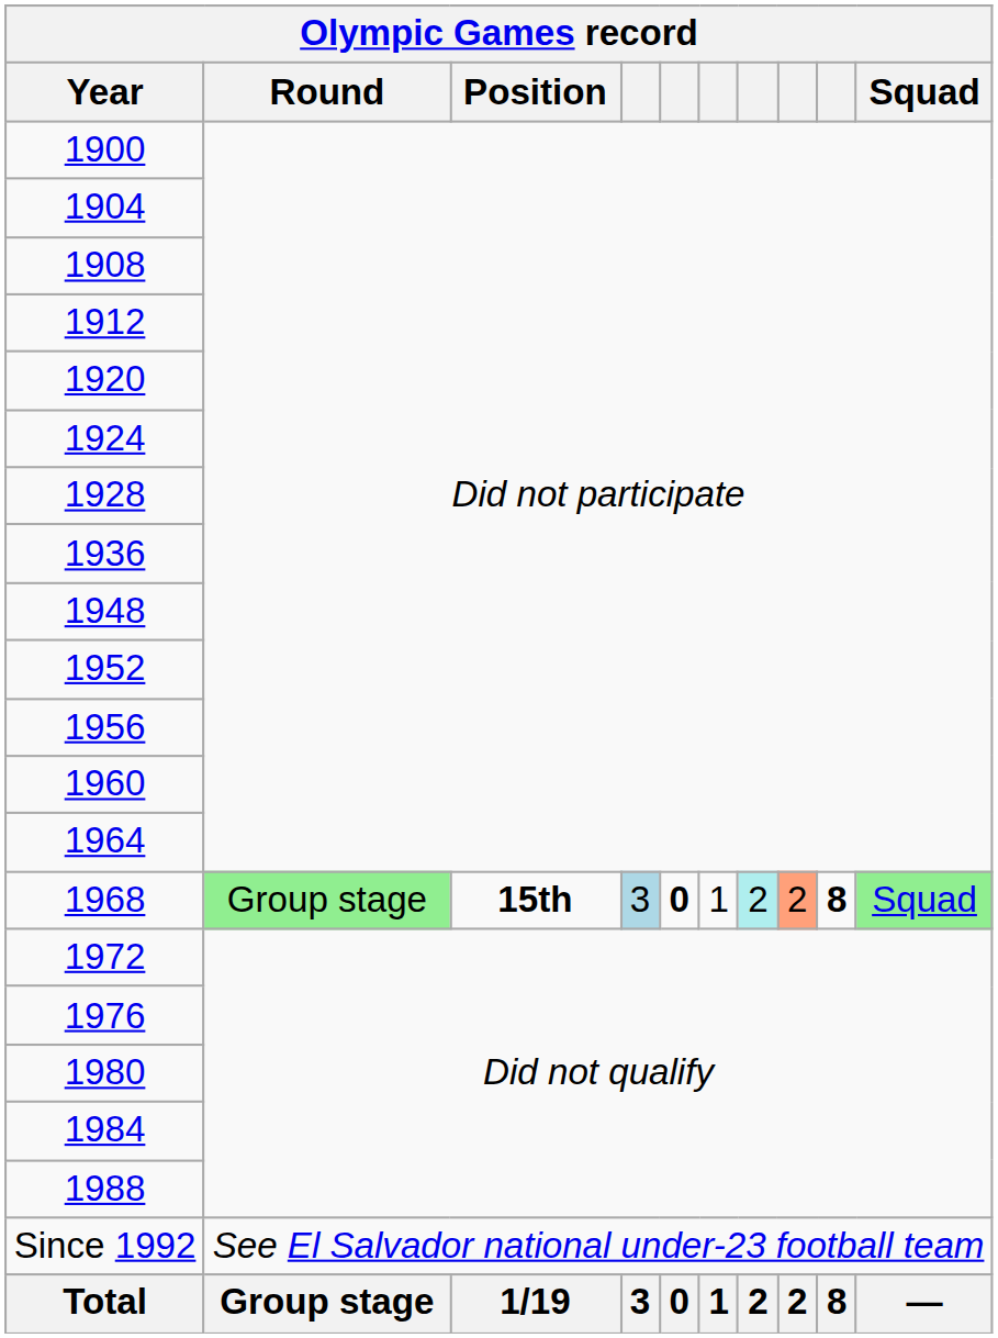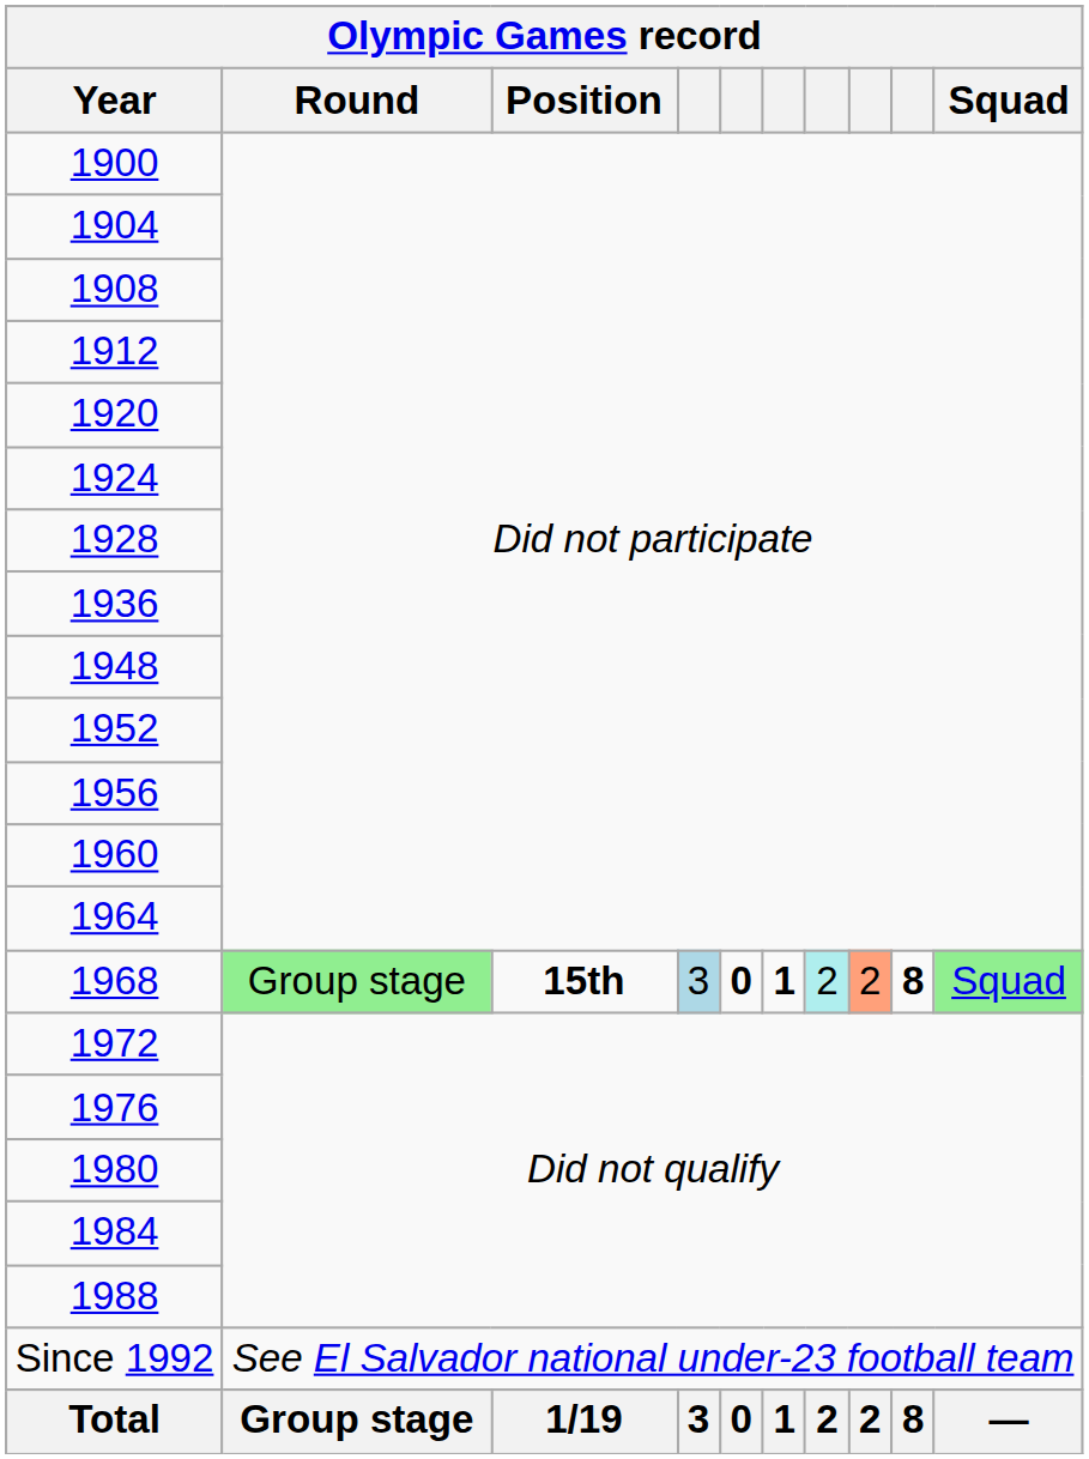1968 | column 6: normal -> bold
